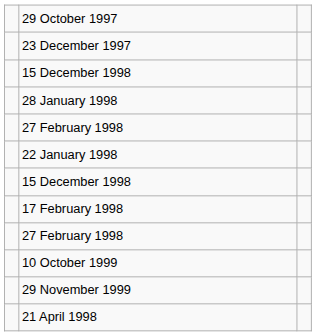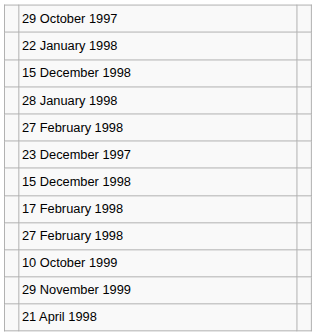rows swapped: 22 January 1998 <-> 23 December 1997
